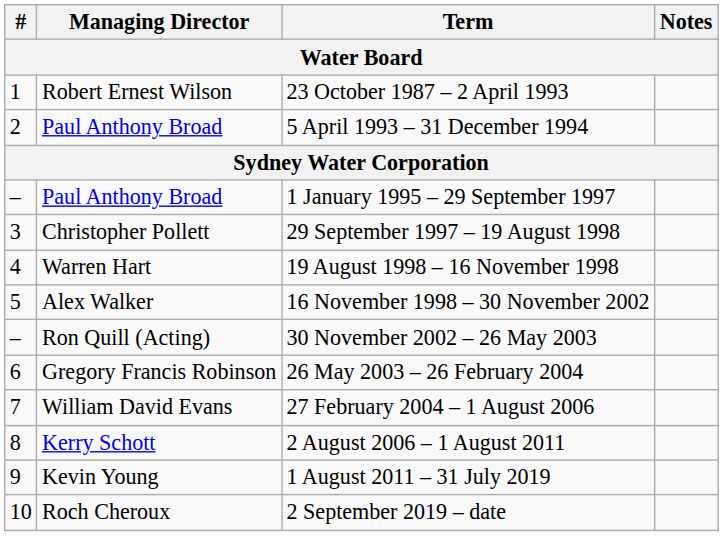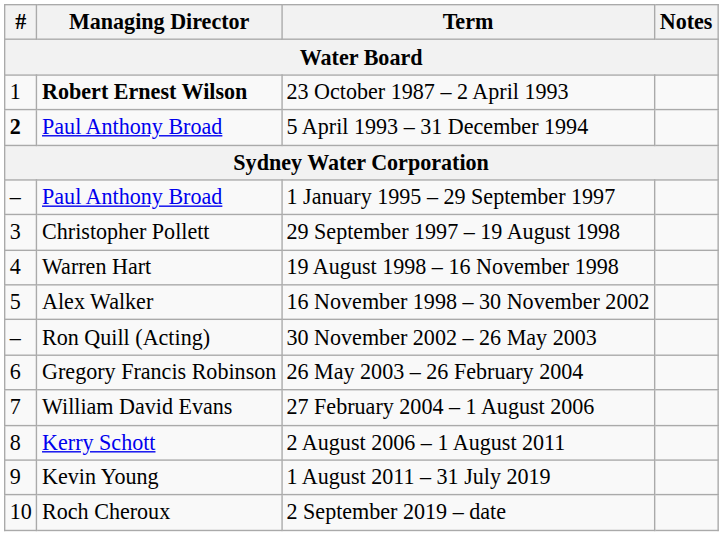23 October 1987 – 2 April 1993 | Managing Director: normal -> bold
5 April 1993 – 31 December 1994 | #: normal -> bold
